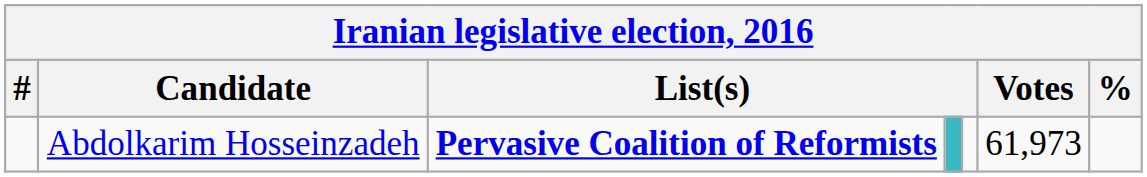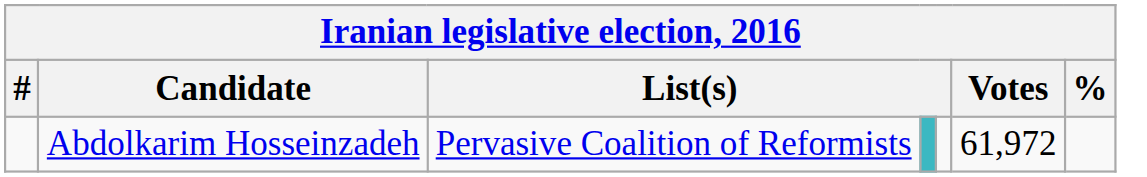Abdolkarim Hosseinzadeh | column 3: bold -> normal
Abdolkarim Hosseinzadeh | Votes: 61,973 -> 61,972
